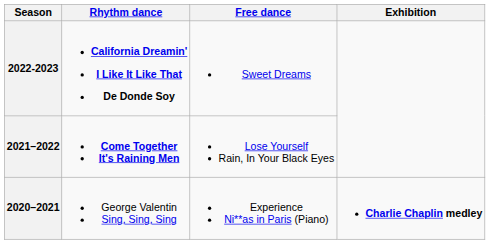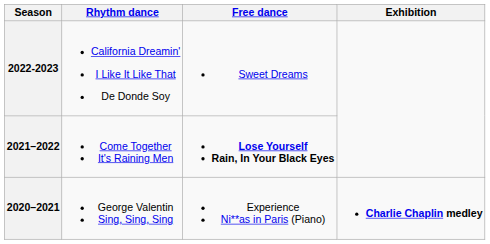2022-2023 | Rhythm dance: bold -> normal
2021–2022 | Rhythm dance: bold -> normal
2021–2022 | Free dance: normal -> bold
